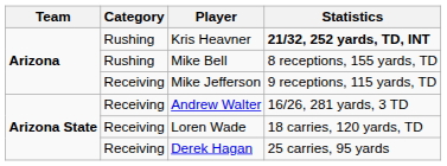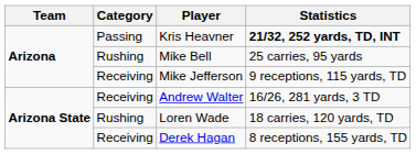Kris Heavner | Category: Rushing -> Passing
Mike Bell | Statistics: 8 receptions, 155 yards, TD -> 25 carries, 95 yards
Loren Wade | Category: Receiving -> Rushing
Derek Hagan | Statistics: 25 carries, 95 yards -> 8 receptions, 155 yards, TD
